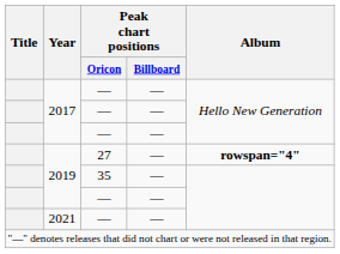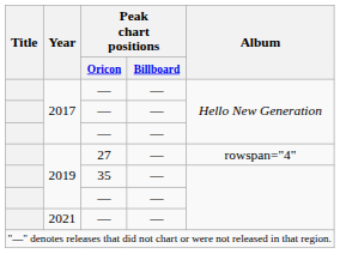2019 / 27 | Album: bold -> normal
